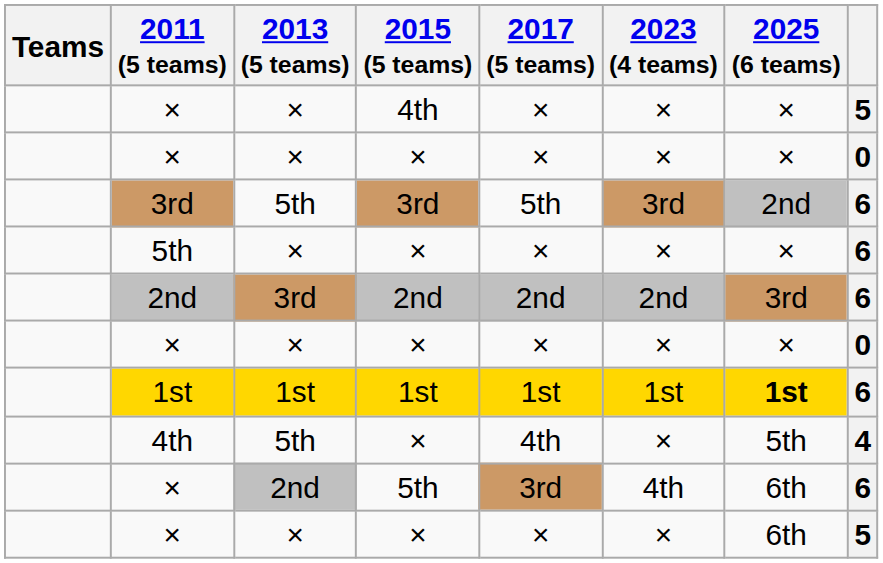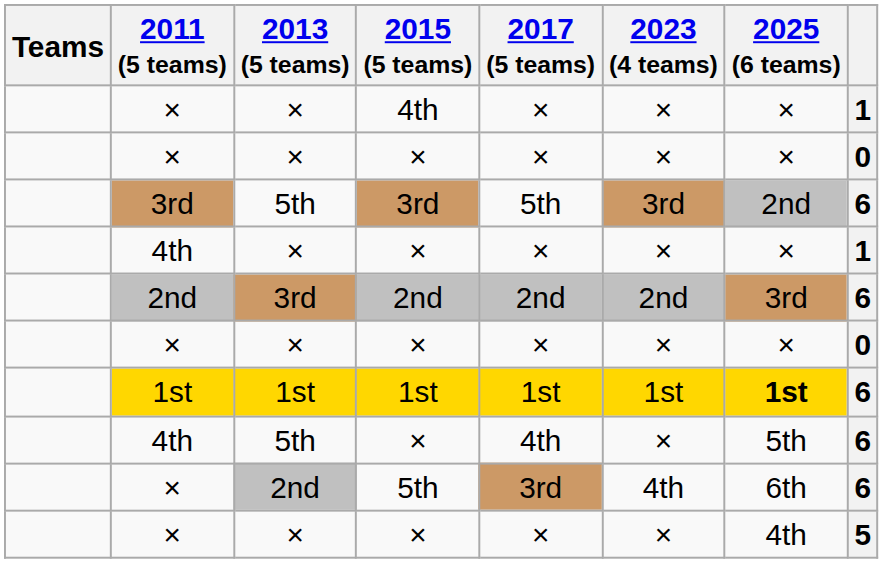row 2 | column 8: 5 -> 1
row 5 | 2011 (5 teams): 5th -> 4th
row 5 | column 8: 6 -> 1
row 9 | column 8: 4 -> 6
row 11 | 2025 (6 teams): 6th -> 4th
